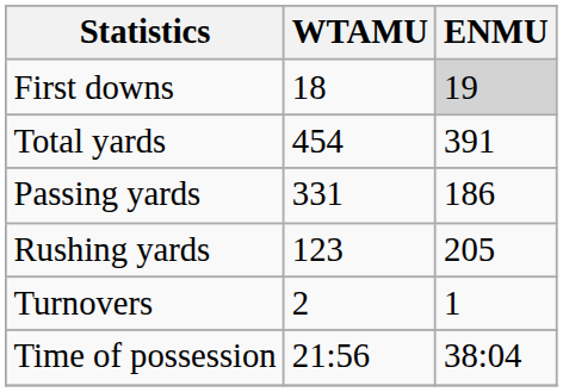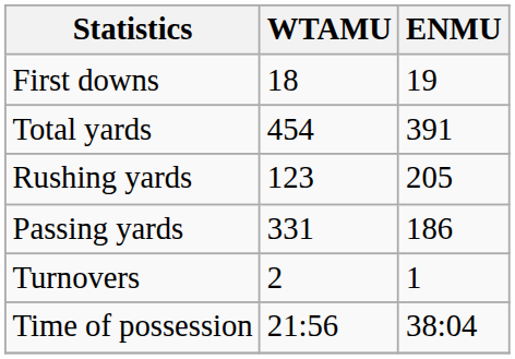First downs | ENMU: lightgrey background -> no background
rows swapped: Rushing yards <-> Passing yards
